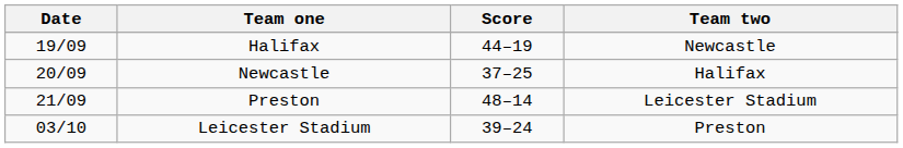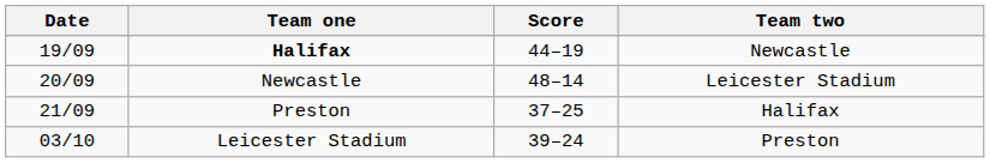row 2 | Team one: normal -> bold
row 3 | Score: 37–25 -> 48–14
row 3 | Team two: Halifax -> Leicester Stadium
row 4 | Score: 48–14 -> 37–25
row 4 | Team two: Leicester Stadium -> Halifax
